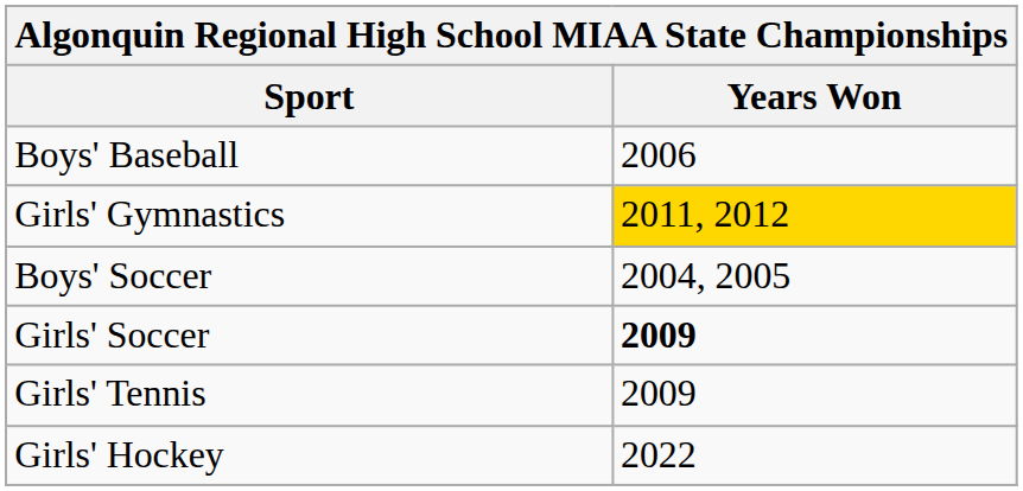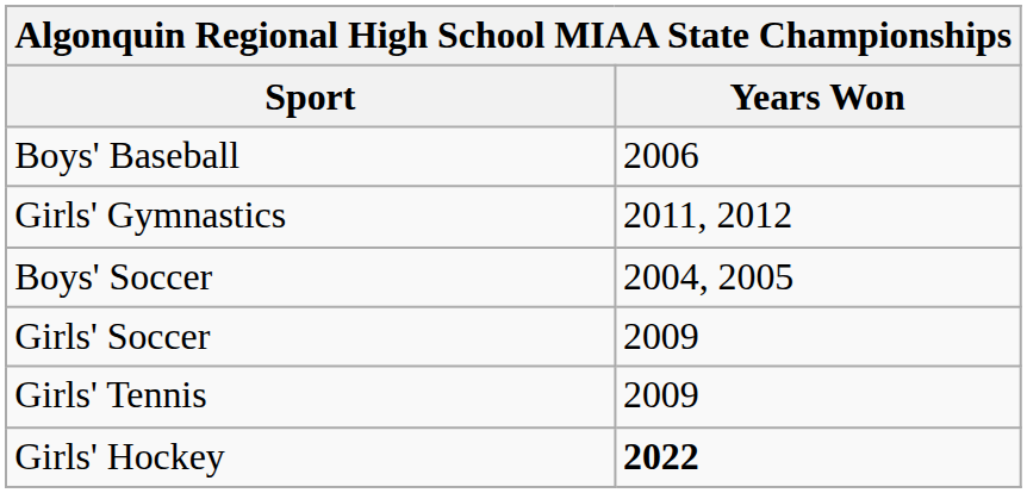Girls' Gymnastics | Years Won: gold background -> no background
Girls' Soccer | Years Won: bold -> normal
Girls' Hockey | Years Won: normal -> bold
